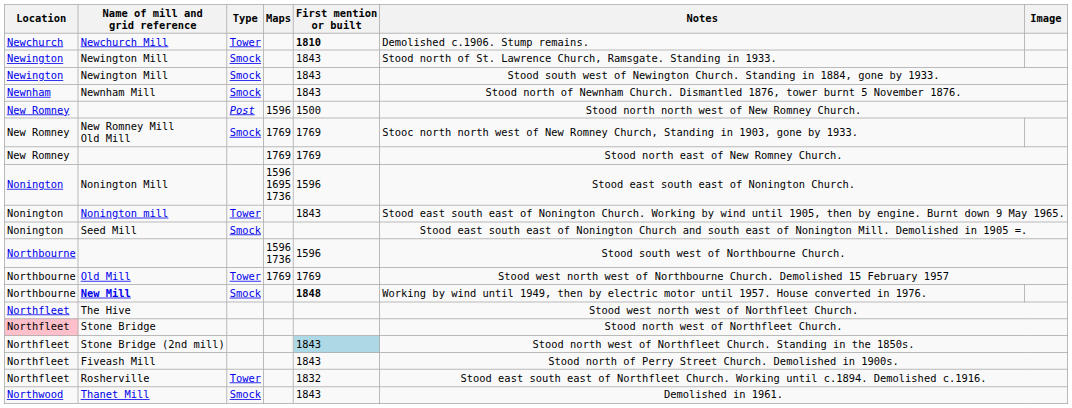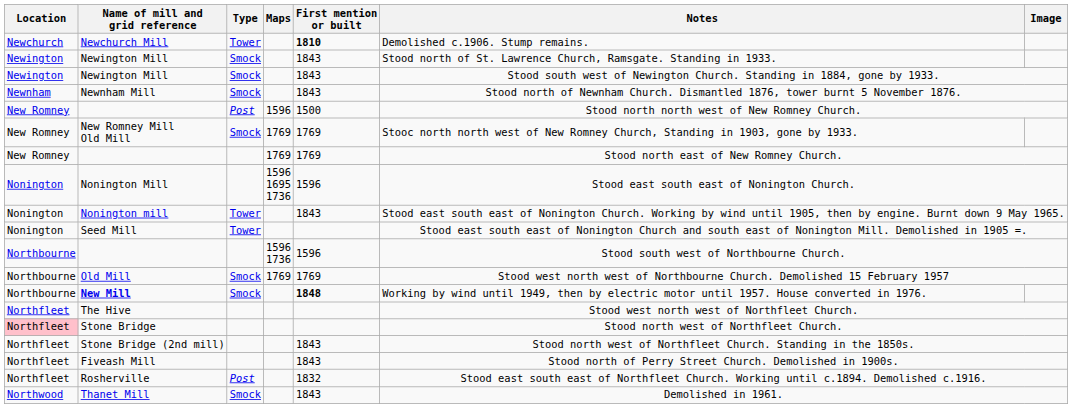Seed Mill | Type: Smock -> Tower
Old Mill | Type: Tower -> Smock
Stone Bridge (2nd mill) | First mention or built: lightblue background -> no background
Rosherville | Type: Tower -> Post
